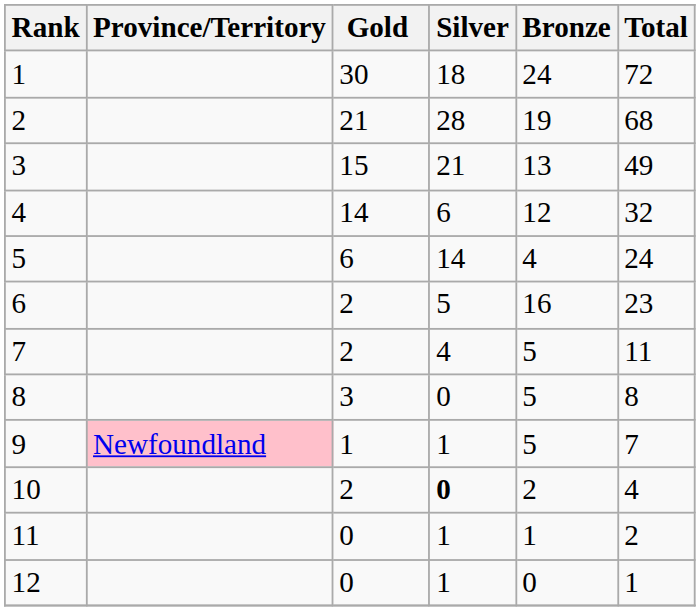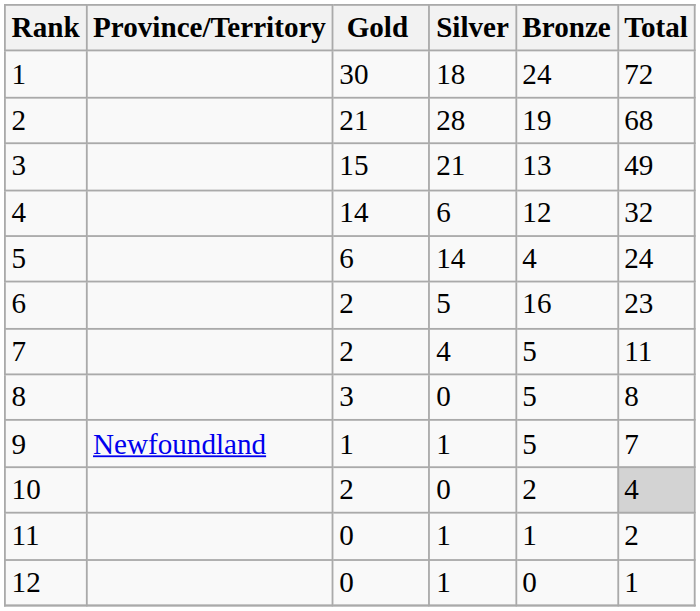9 | Province/Territory: pink background -> no background
10 | Silver: bold -> normal
10 | Total: no background -> lightgrey background
